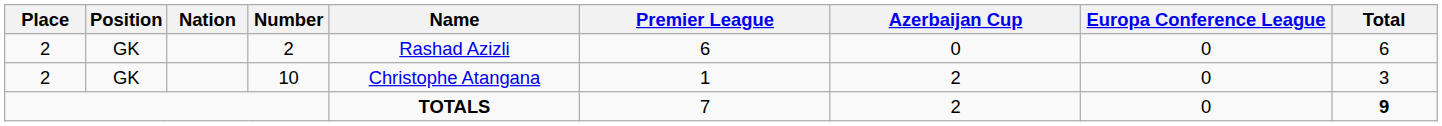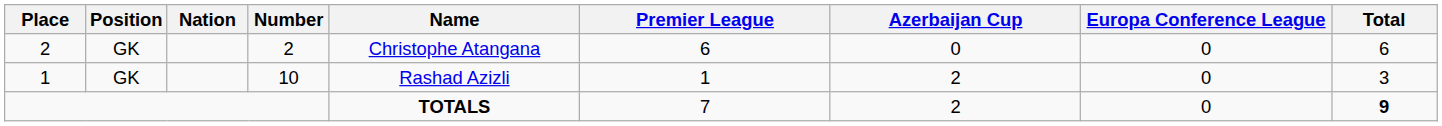row 2 | Name: Rashad Azizli -> Christophe Atangana
row 3 | Place: 2 -> 1
row 3 | Name: Christophe Atangana -> Rashad Azizli
